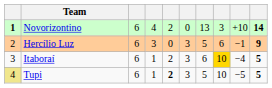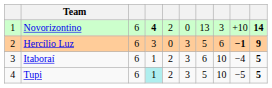Novorizontino | column 1: bold -> normal
Novorizontino | column 4: normal -> bold
Hercílio Luz | column 9: normal -> bold
Itaboraí | column 8: gold background -> no background
Tupi | column 1: khaki background -> no background
Tupi | column 4: no background -> paleturquoise background
Tupi | column 5: bold -> normal
